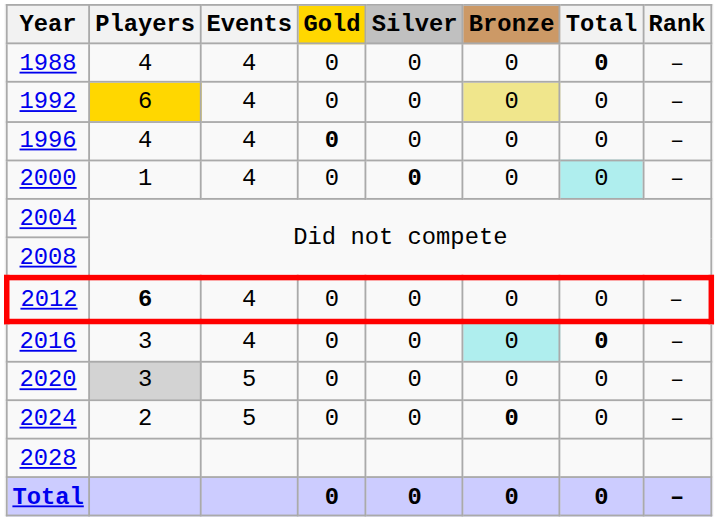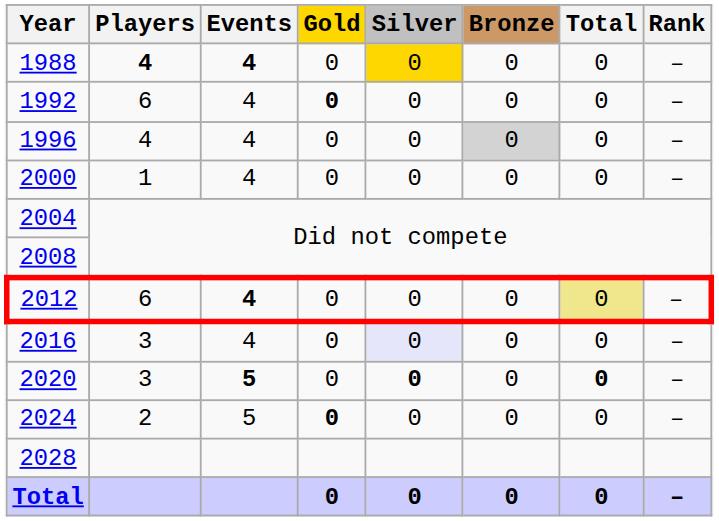1988 | Players: normal -> bold
1988 | Events: normal -> bold
1988 | Silver: no background -> gold background
1988 | Total: bold -> normal
1992 | Players: gold background -> no background
1992 | Gold: normal -> bold
1992 | Bronze: khaki background -> no background
1996 | Gold: bold -> normal
1996 | Bronze: no background -> lightgrey background
2000 | Silver: bold -> normal
2000 | Total: paleturquoise background -> no background
2012 | Players: bold -> normal
2012 | Events: normal -> bold
2012 | Total: no background -> khaki background
2016 | Silver: no background -> lavender background
2016 | Bronze: paleturquoise background -> no background
2016 | Total: bold -> normal
2020 | Players: lightgrey background -> no background
2020 | Events: normal -> bold
2020 | Silver: normal -> bold
2020 | Total: normal -> bold
2024 | Gold: normal -> bold
2024 | Bronze: bold -> normal
